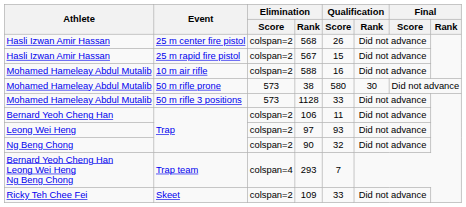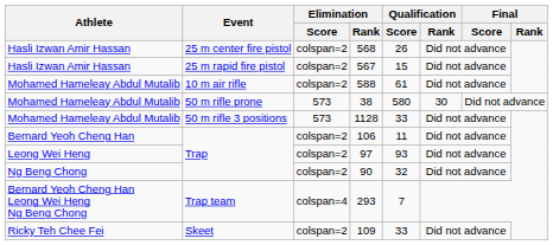588 | Qualification / Score: 16 -> 61
